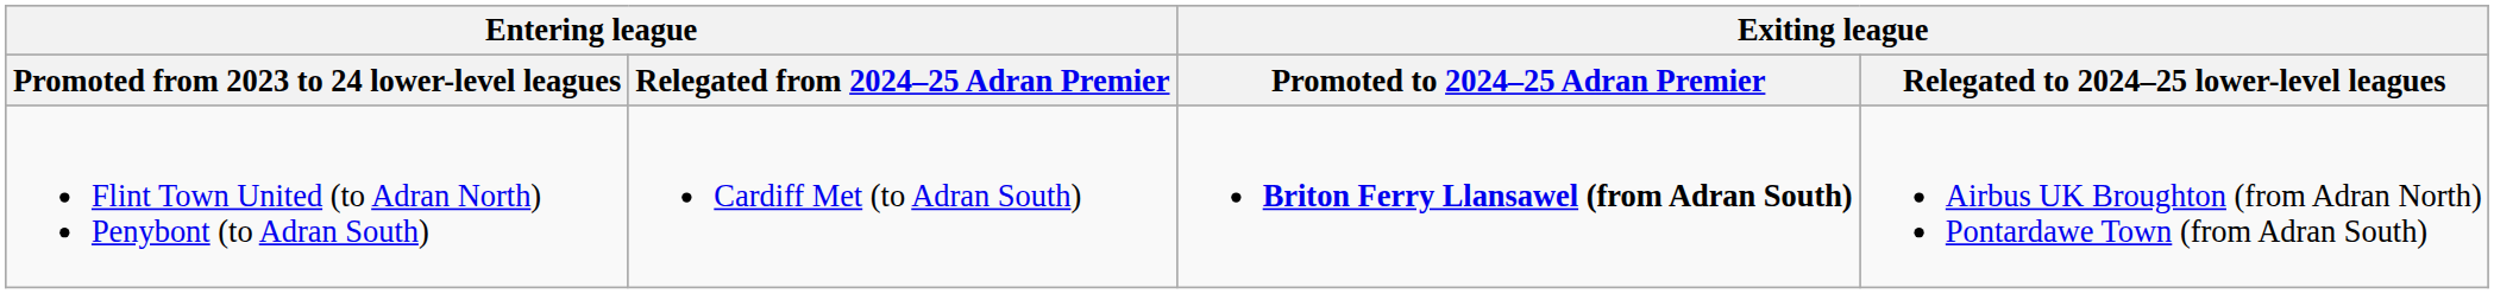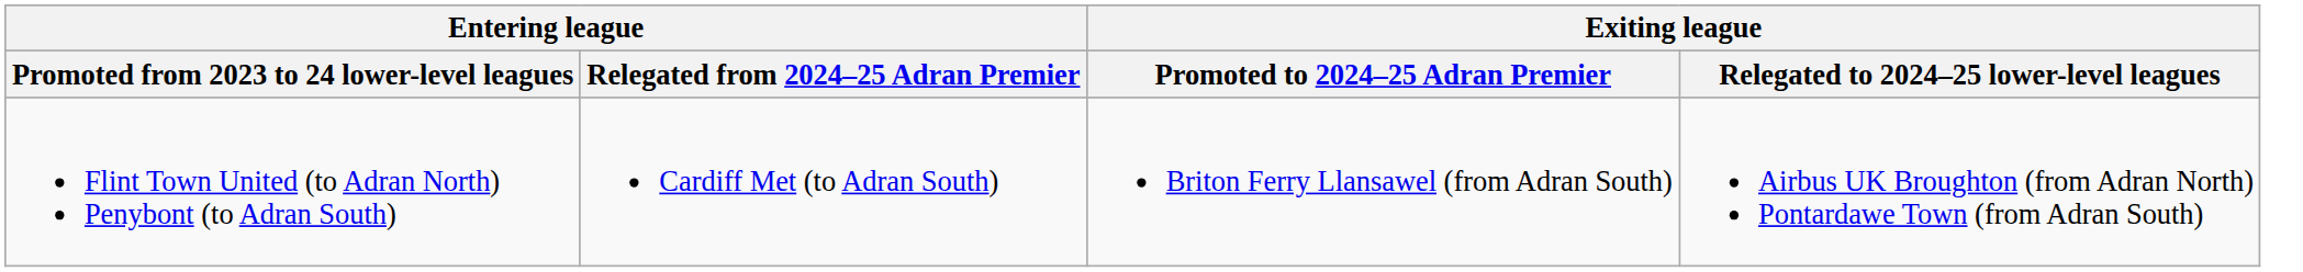Flint Town United (to Adran North) Penybont (to Adran South) | Exiting league / Promoted to 2024–25 Adran Premier: bold -> normal
